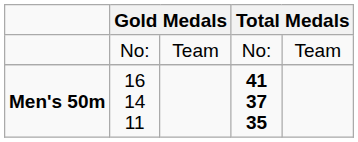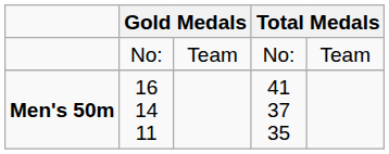Men's 50m | column 4: bold -> normal
